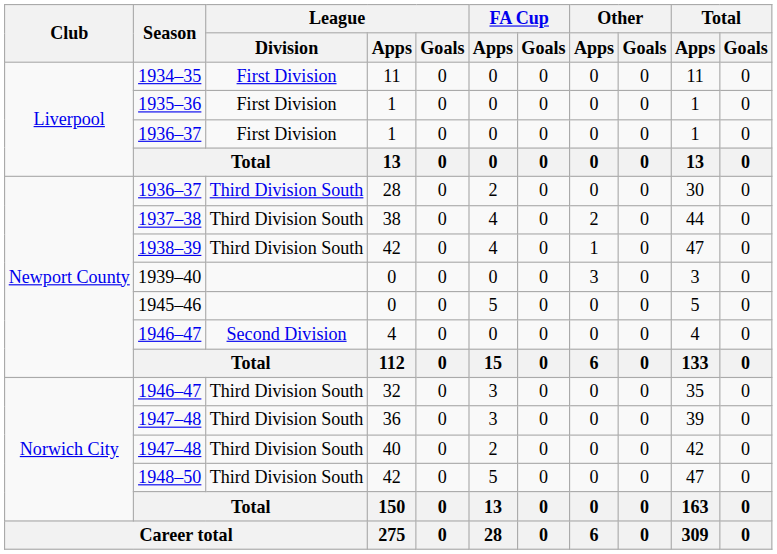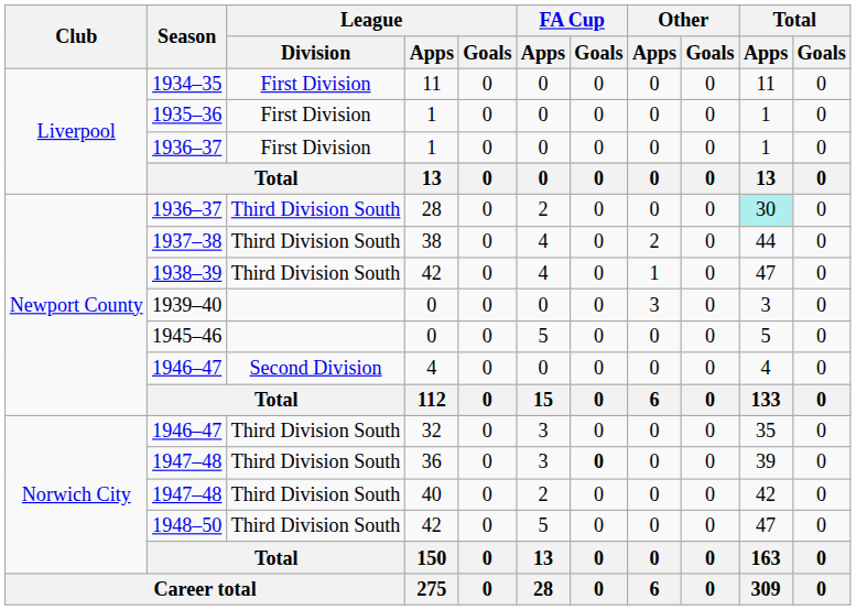1936–37 / 28 | Total / Apps: no background -> paleturquoise background
1947–48 / 36 | FA Cup / Goals: normal -> bold
